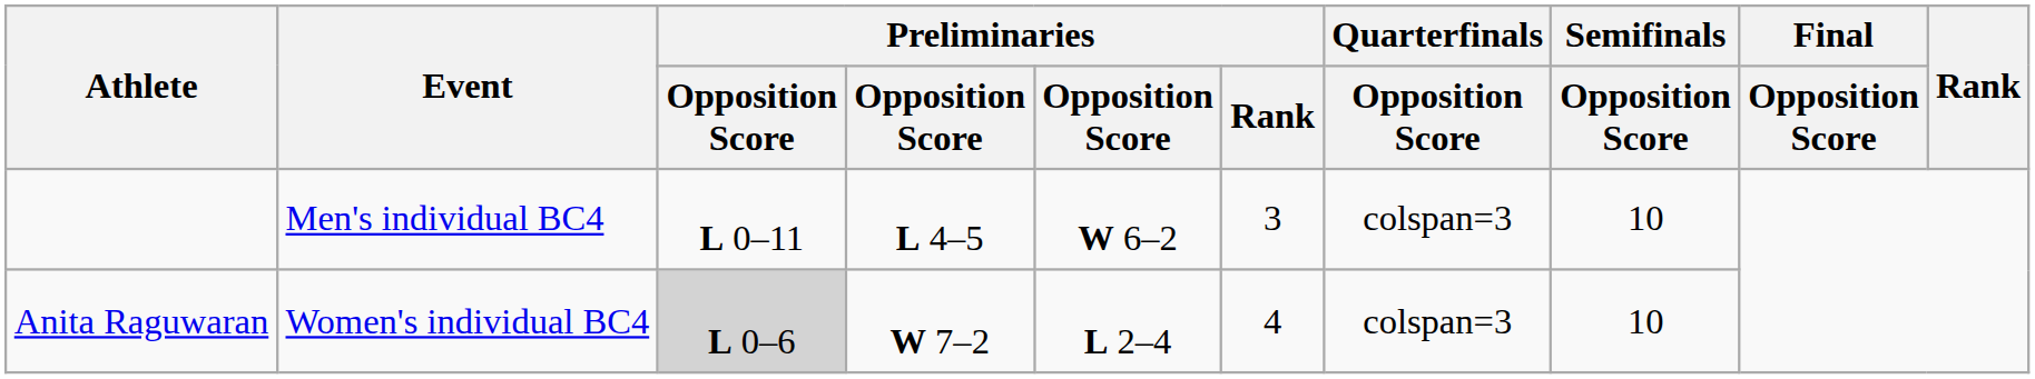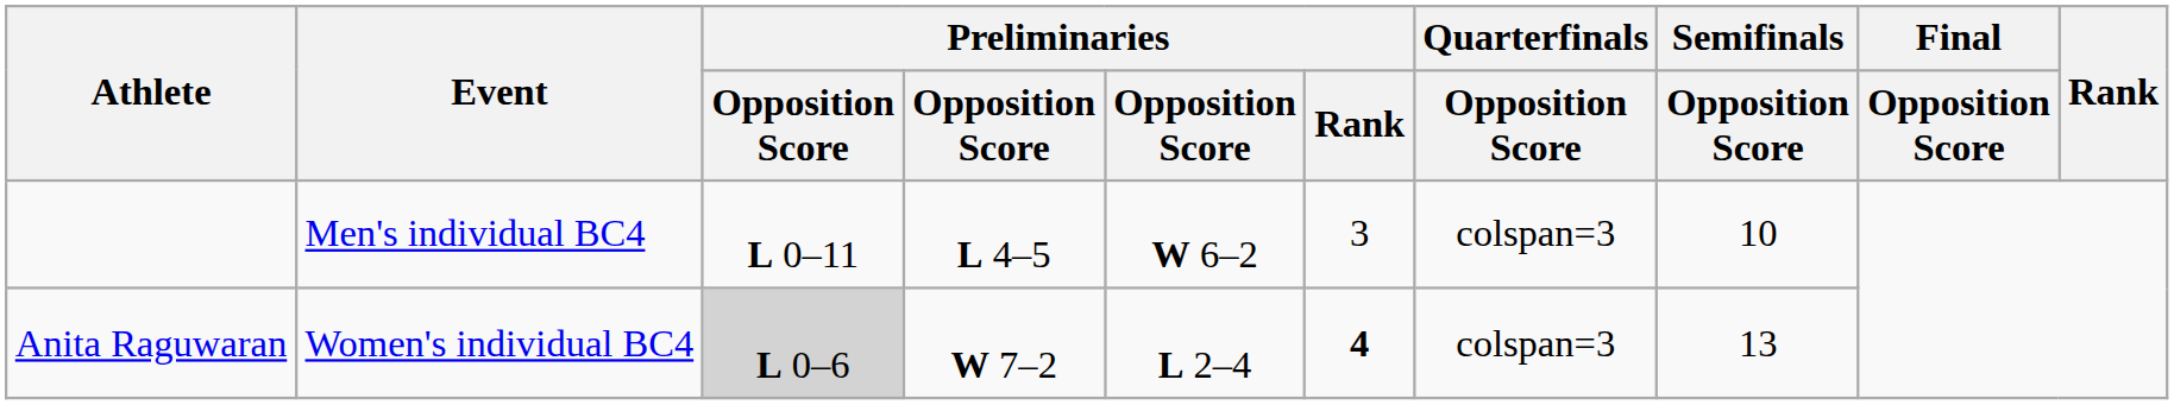Anita Raguwaran | Preliminaries / Rank: normal -> bold
Anita Raguwaran | Semifinals / Opposition Score: 10 -> 13
